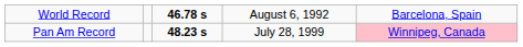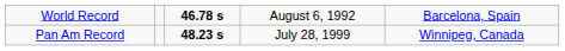Pan Am Record | column 5: pink background -> no background
